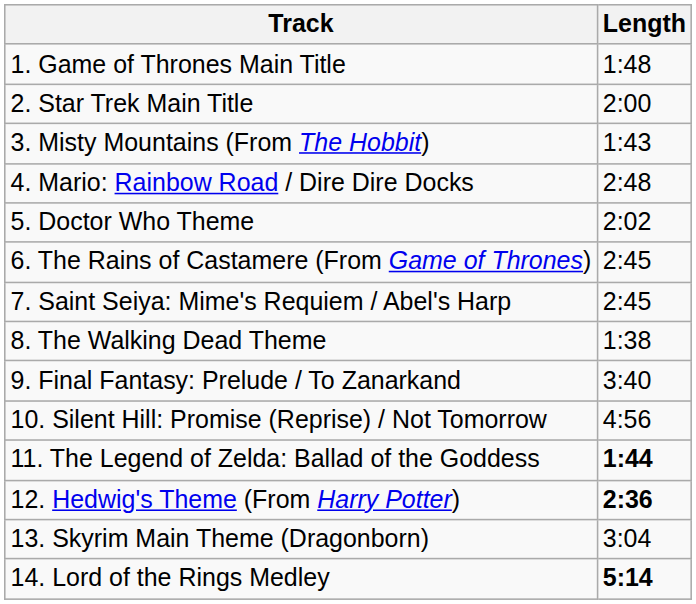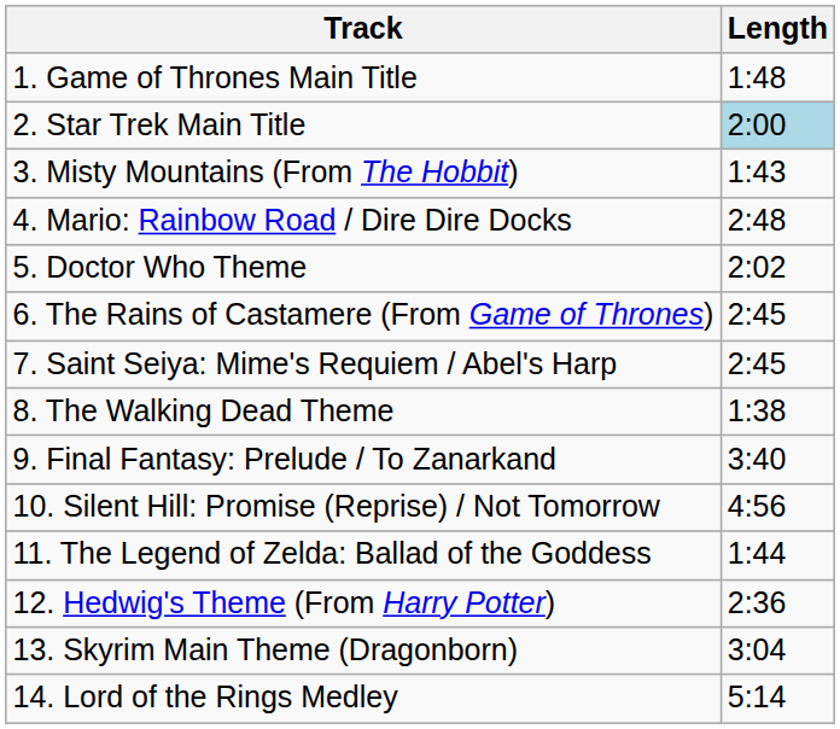2. Star Trek Main Title | Length: no background -> lightblue background
11. The Legend of Zelda: Ballad of the Goddess | Length: bold -> normal
12. Hedwig's Theme (From Harry Potter) | Length: bold -> normal
14. Lord of the Rings Medley | Length: bold -> normal
